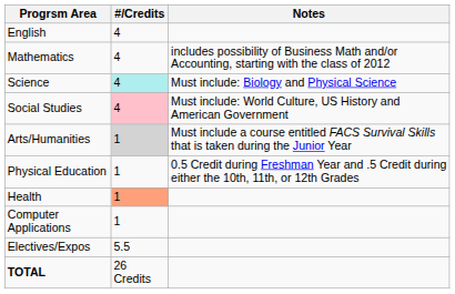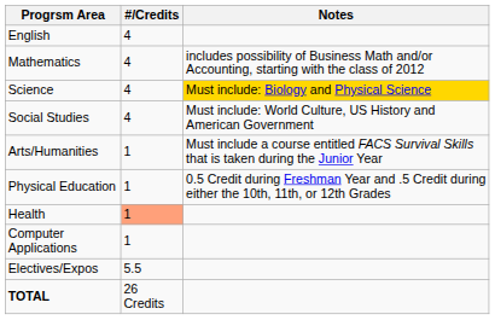Science | #/Credits: paleturquoise background -> no background
Science | Notes: no background -> gold background
Social Studies | #/Credits: pink background -> no background
Arts/Humanities | #/Credits: lightgrey background -> no background
